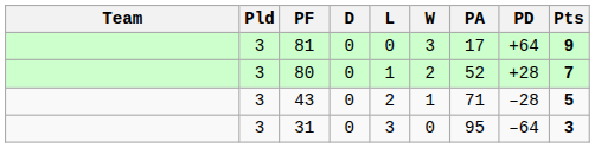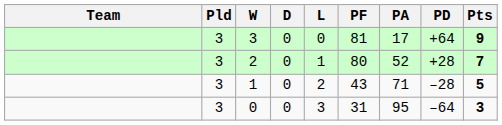columns swapped: W <-> PF
